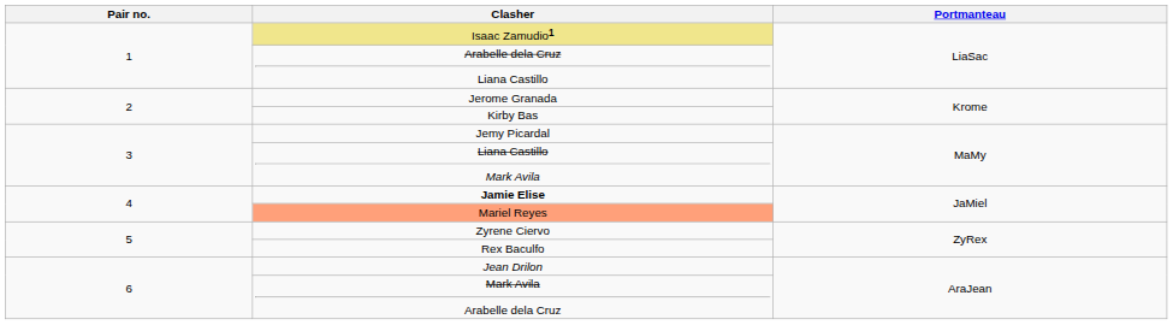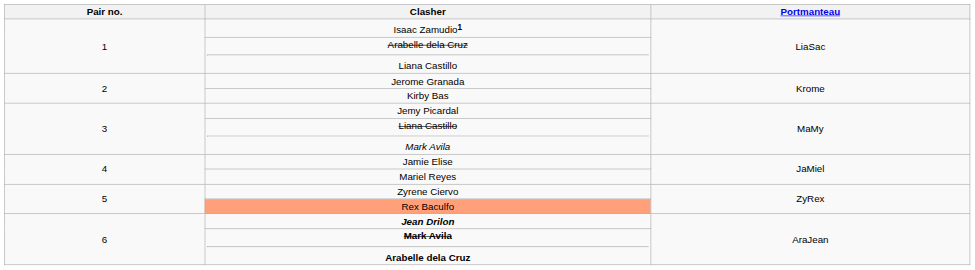Isaac Zamudio1 | Clasher: khaki background -> no background
Jamie Elise | Clasher: bold -> normal
Mariel Reyes | Clasher: lightsalmon background -> no background
Rex Baculfo | Clasher: no background -> lightsalmon background
Jean Drilon | Clasher: normal -> bold
Mark Avila Arabelle dela Cruz | Clasher: normal -> bold
